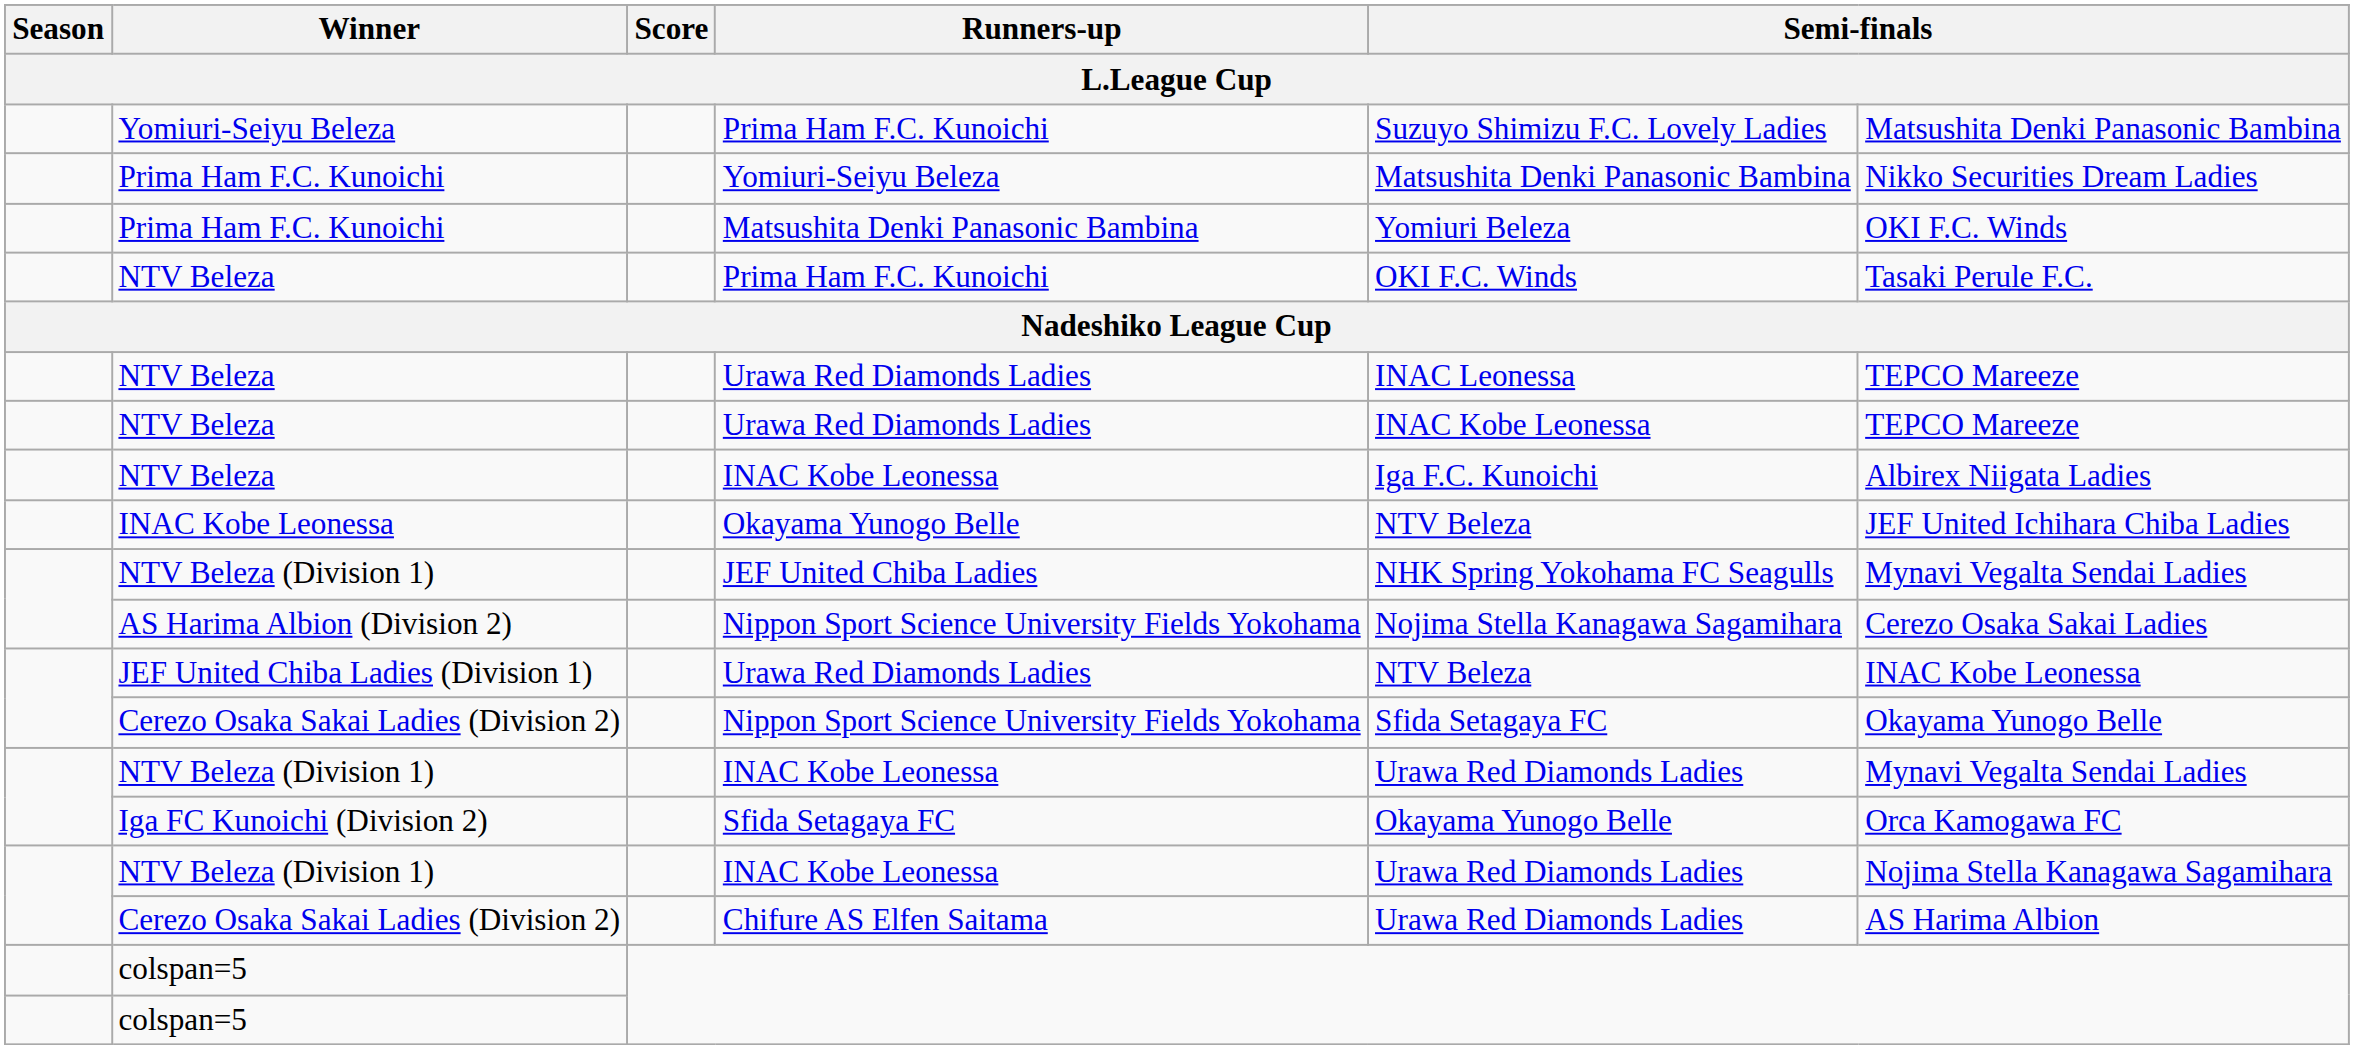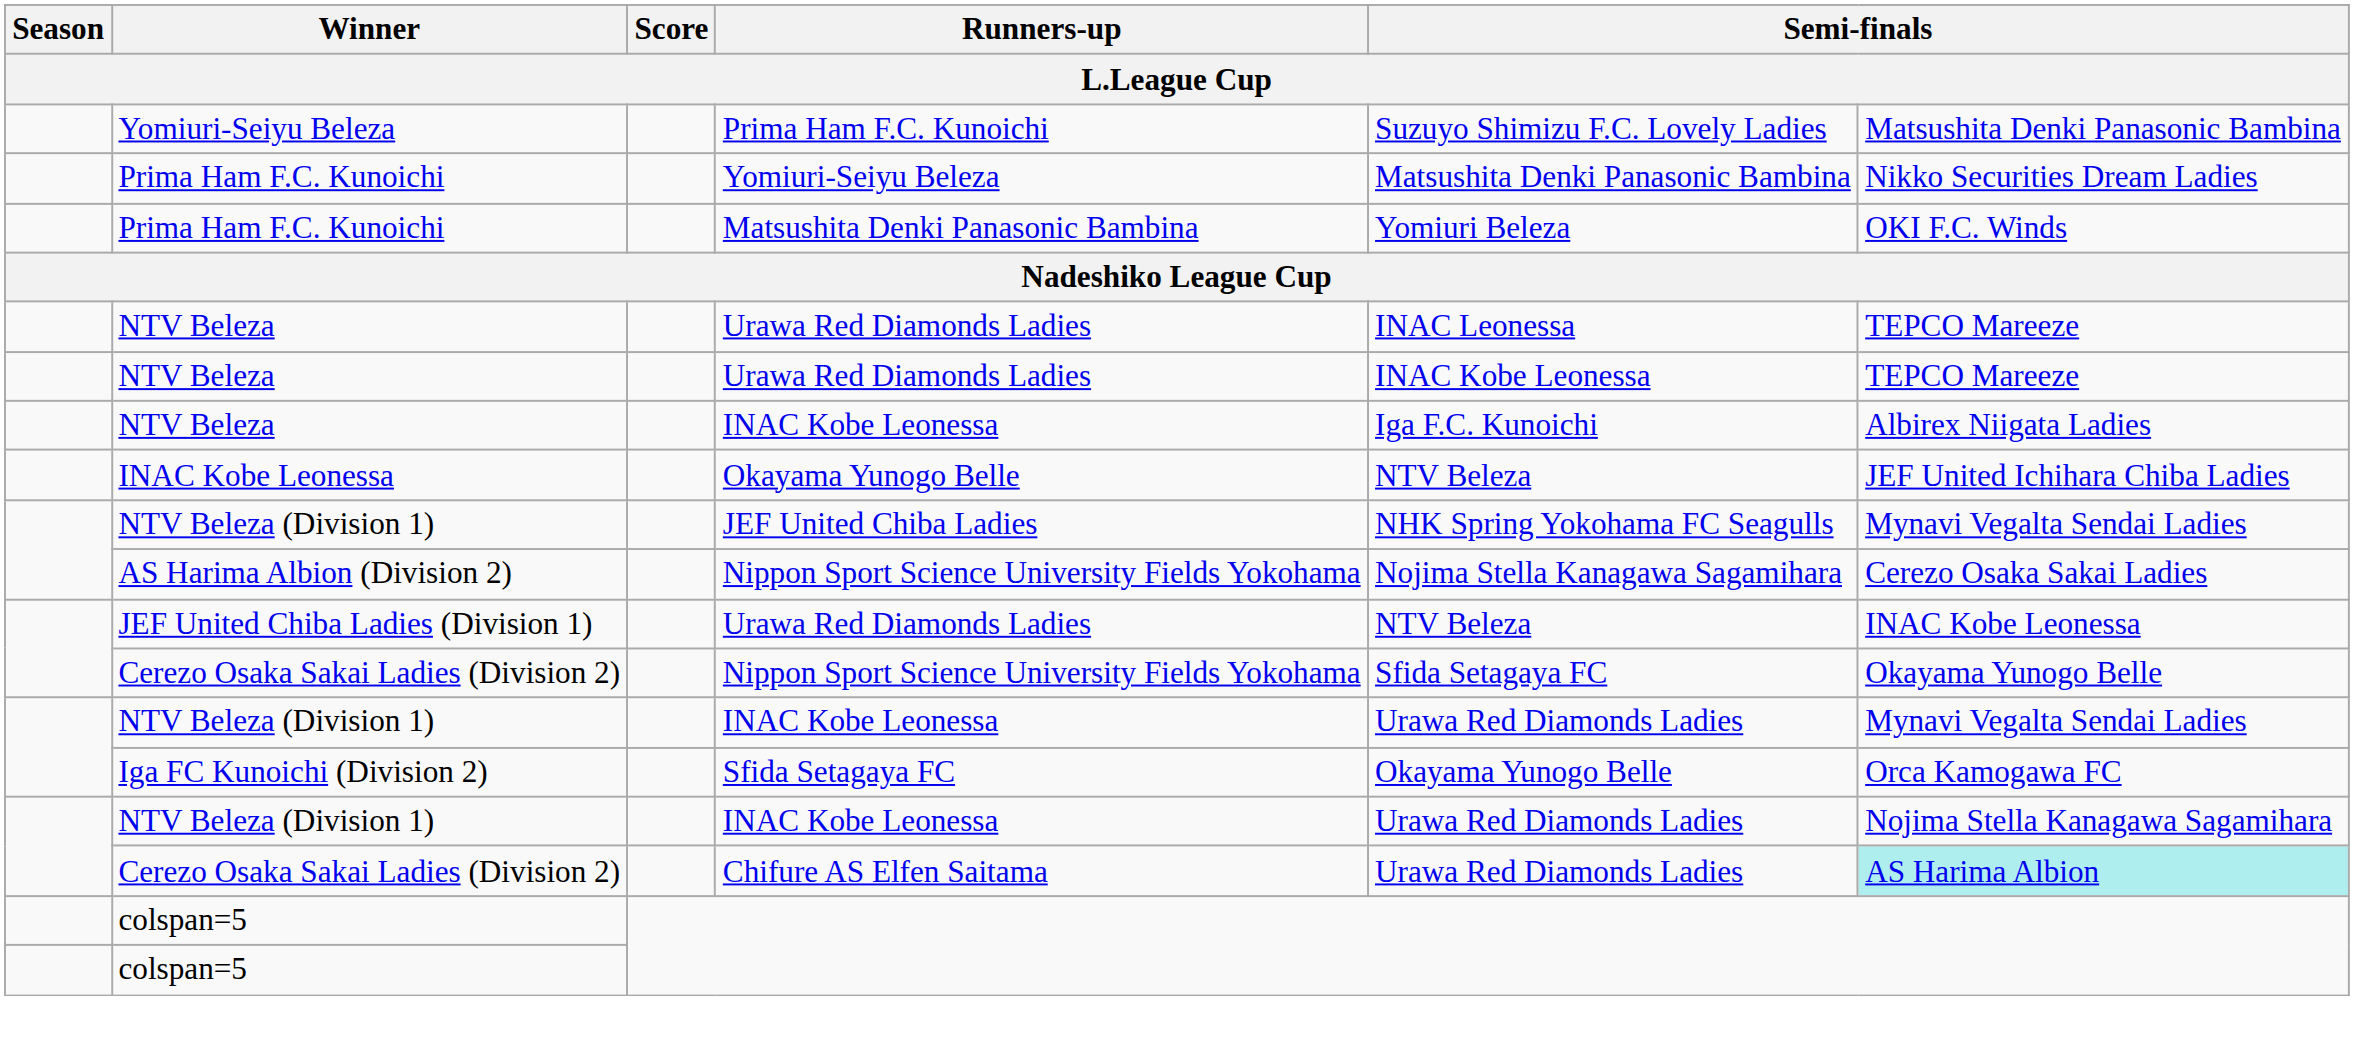- row: NTV Beleza | Prima Ham F.C. Kunoichi | OKI F.C. Winds | Tasaki Perule F.C.
Chifure AS Elfen Saitama | column 6: no background -> paleturquoise background
